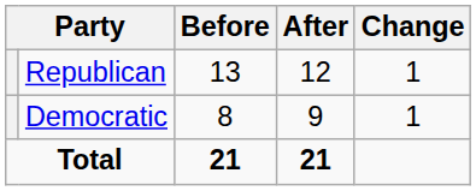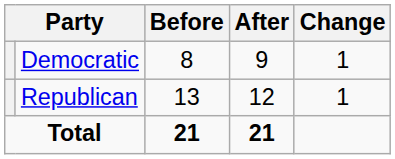rows swapped: Republican <-> Democratic
